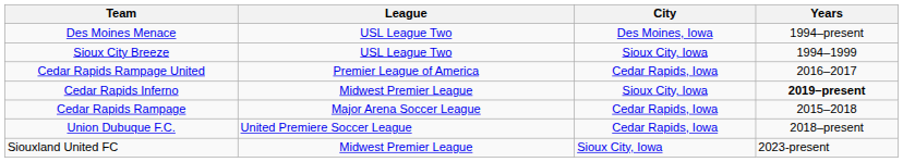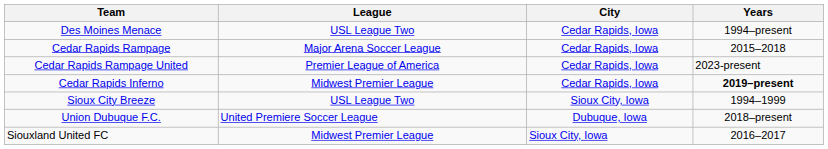Des Moines Menace | City: Des Moines, Iowa -> Cedar Rapids, Iowa
rows swapped: Cedar Rapids Rampage <-> Sioux City Breeze
Cedar Rapids Rampage United | Years: 2016–2017 -> 2023-present
Cedar Rapids Inferno | City: Sioux City, Iowa -> Cedar Rapids, Iowa
Union Dubuque F.C. | City: Cedar Rapids, Iowa -> Dubuque, Iowa
Siouxland United FC | Years: 2023-present -> 2016–2017
